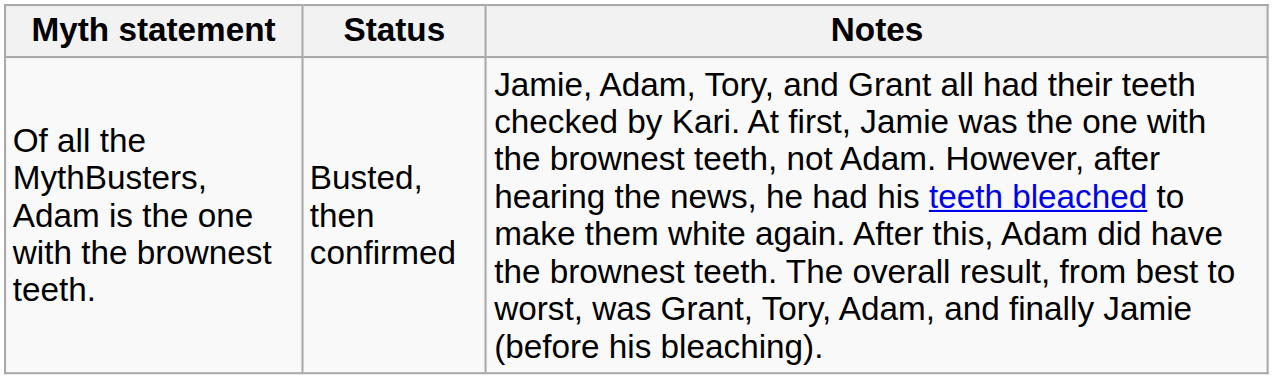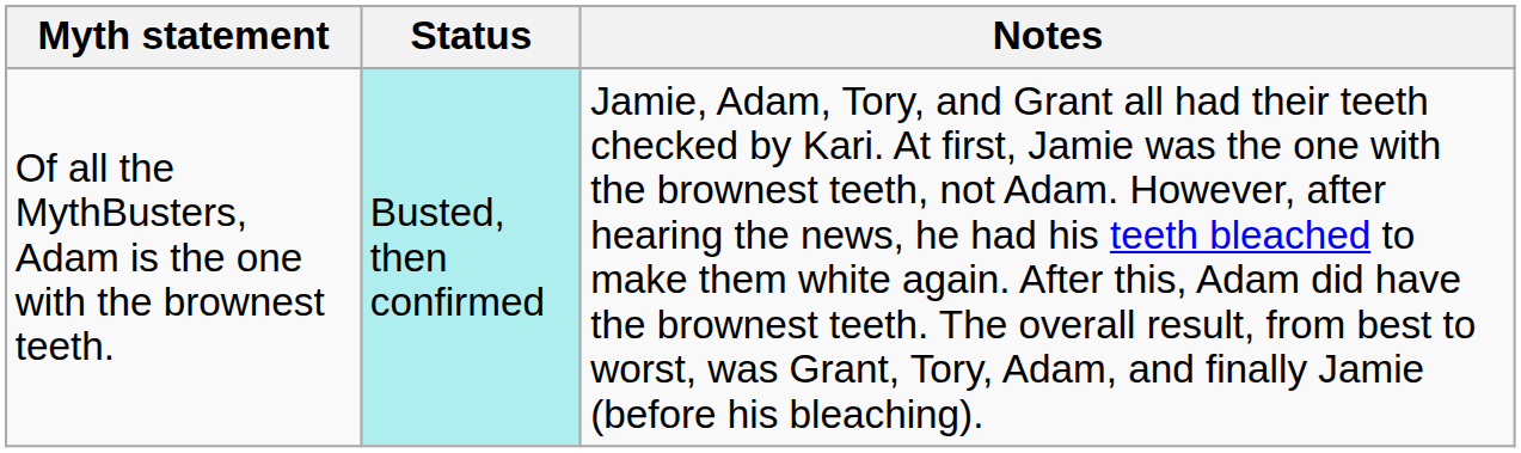row 2 | Status: no background -> paleturquoise background
